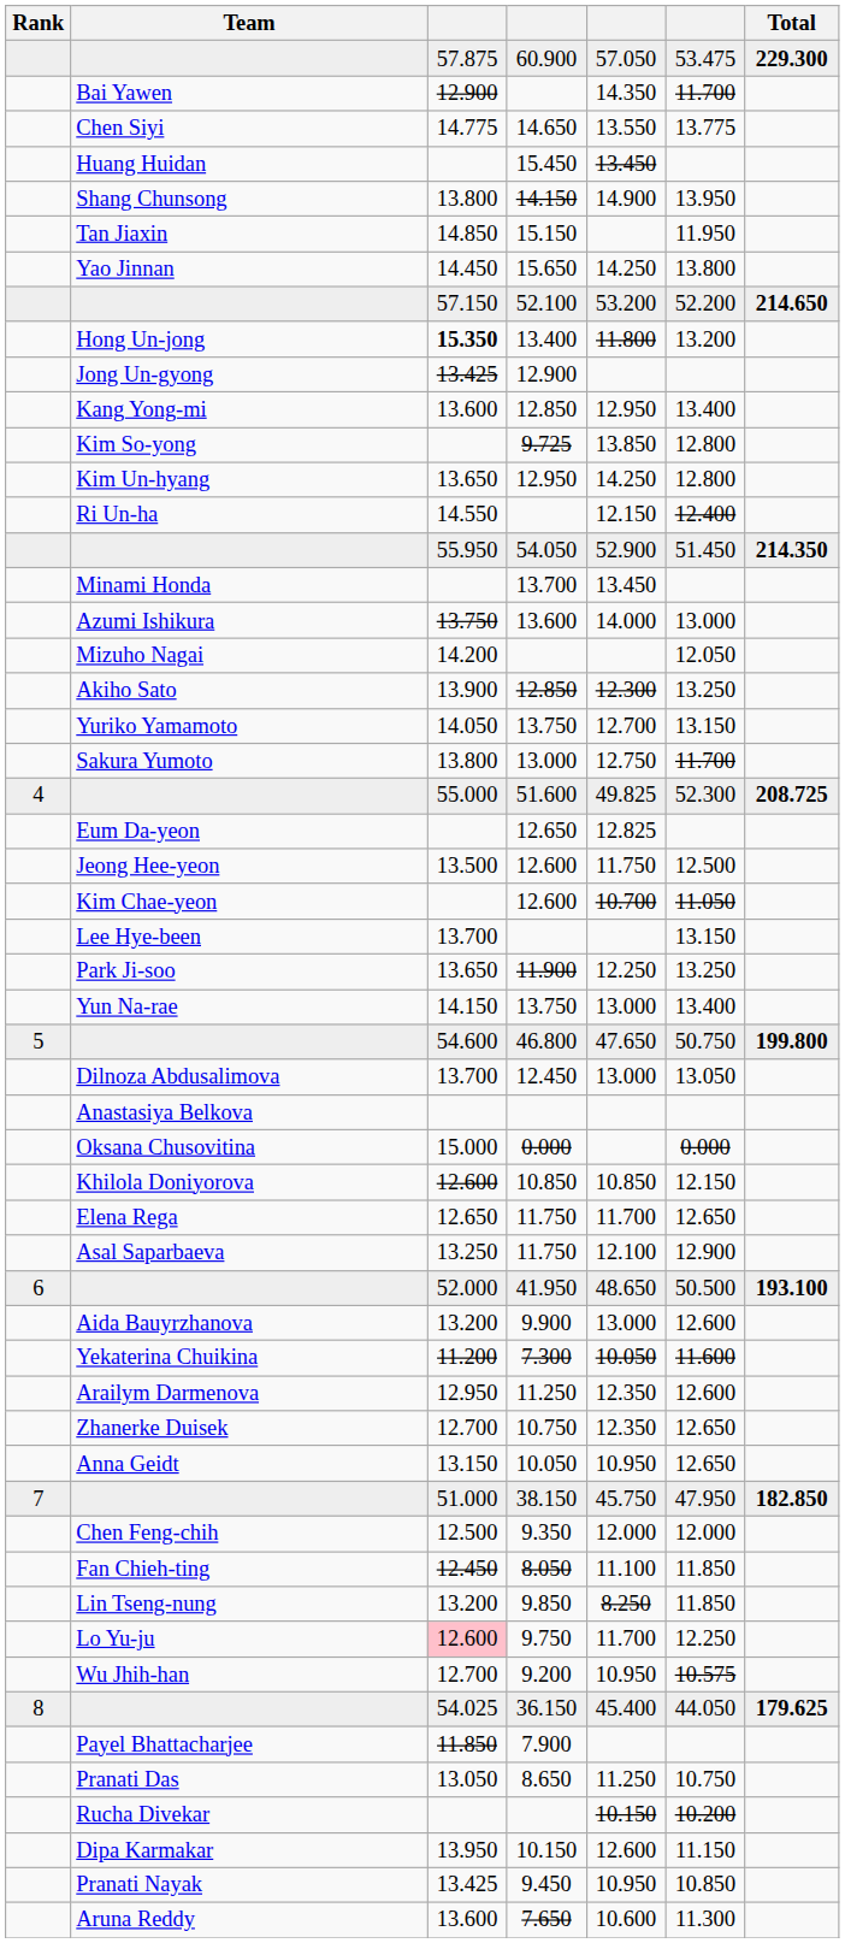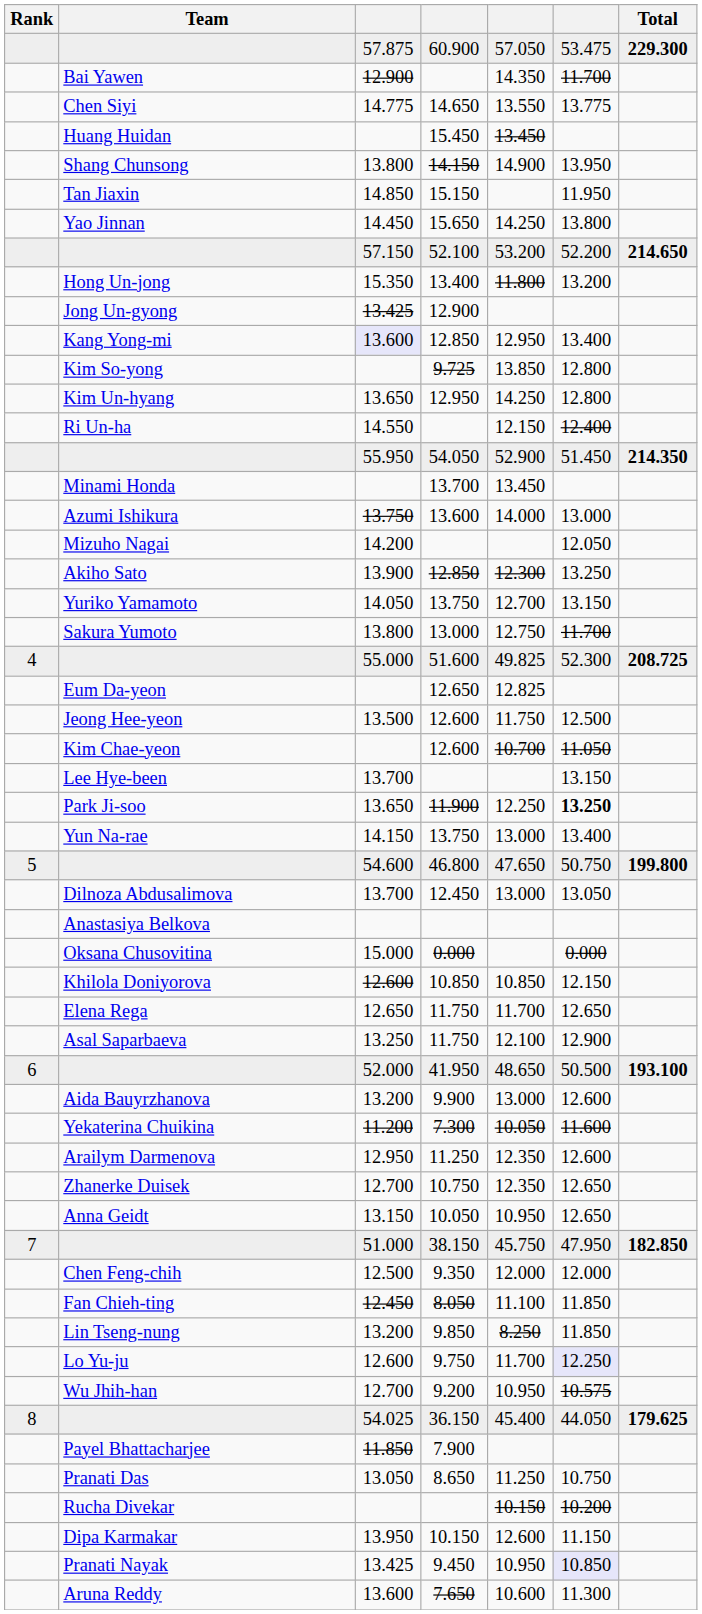Hong Un-jong | column 3: bold -> normal
Kang Yong-mi | column 3: no background -> lavender background
Park Ji-soo | column 6: normal -> bold
Lo Yu-ju | column 3: pink background -> no background
Lo Yu-ju | column 6: no background -> lavender background
Pranati Nayak | column 6: no background -> lavender background
